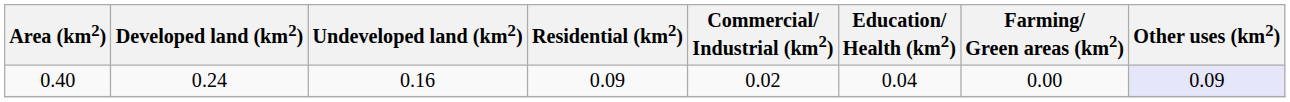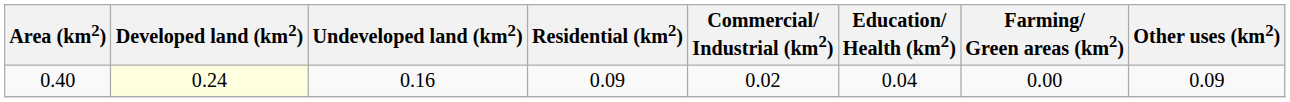0.40 | Developed land (km2): no background -> lightyellow background
0.40 | Other uses (km2): lavender background -> no background
